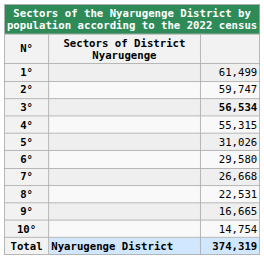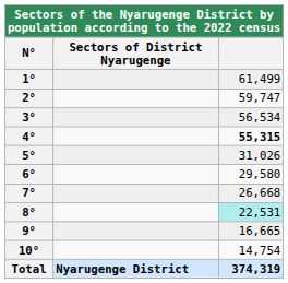3° | column 3: bold -> normal
4° | column 3: normal -> bold
8° | column 3: no background -> paleturquoise background
